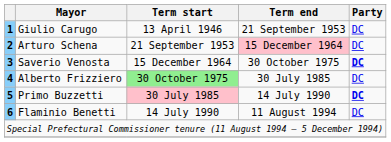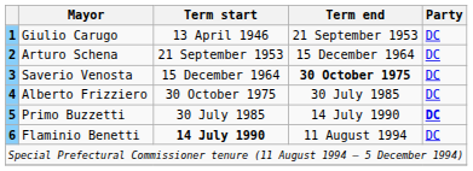Arturo Schena | Term end: pink background -> no background
Saverio Venosta | Term end: normal -> bold
Saverio Venosta | Party: bold -> normal
Alberto Frizziero | Term start: lightgreen background -> no background
Primo Buzzetti | Term start: pink background -> no background
Flaminio Benetti | Term start: normal -> bold
